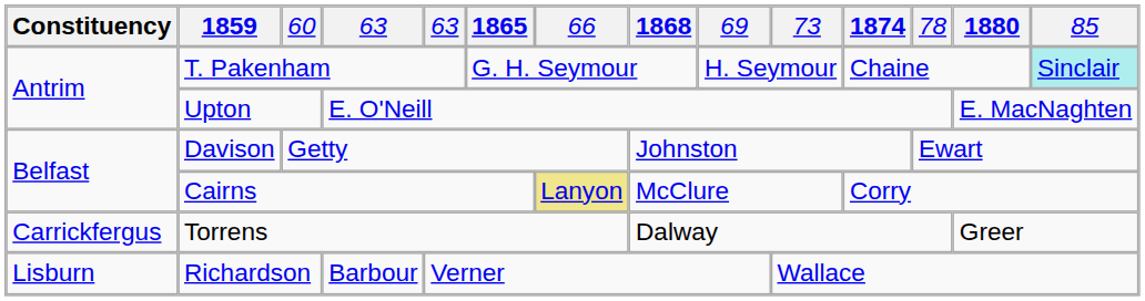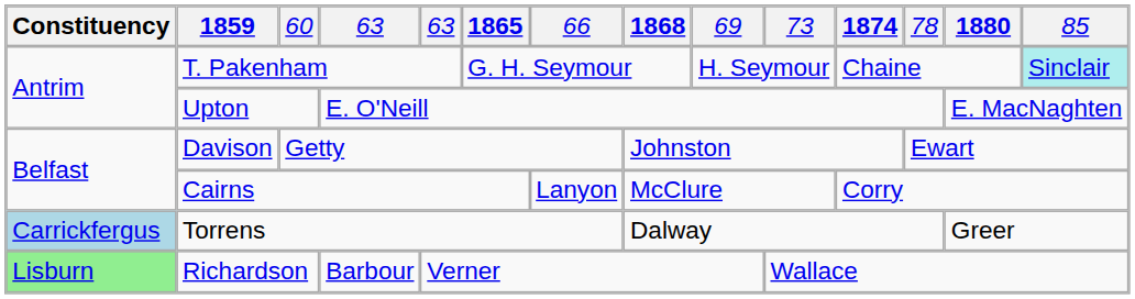Cairns | 66: khaki background -> no background
Torrens | Constituency: no background -> lightblue background
Richardson | Constituency: no background -> lightgreen background
